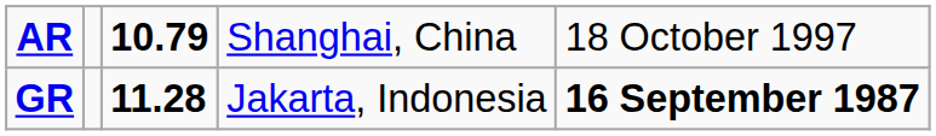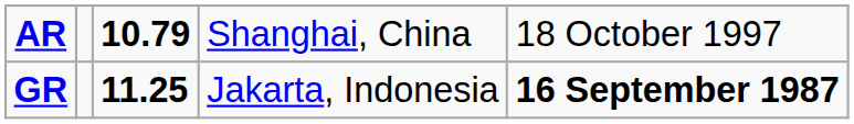GR | column 3: 11.28 -> 11.25
